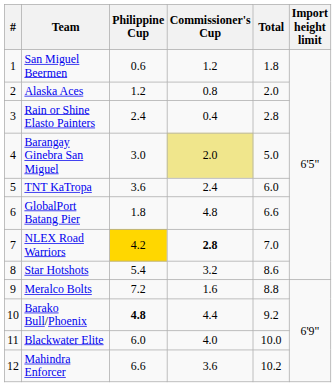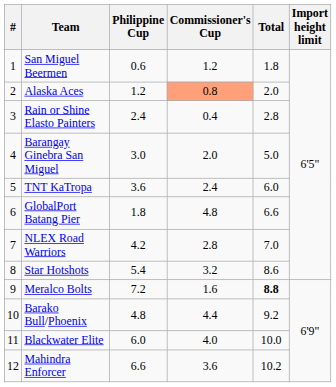Alaska Aces | Commissioner's Cup: no background -> lightsalmon background
Barangay Ginebra San Miguel | Commissioner's Cup: khaki background -> no background
NLEX Road Warriors | Philippine Cup: gold background -> no background
NLEX Road Warriors | Commissioner's Cup: bold -> normal
Meralco Bolts | Total: normal -> bold
Barako Bull/Phoenix | Philippine Cup: bold -> normal
